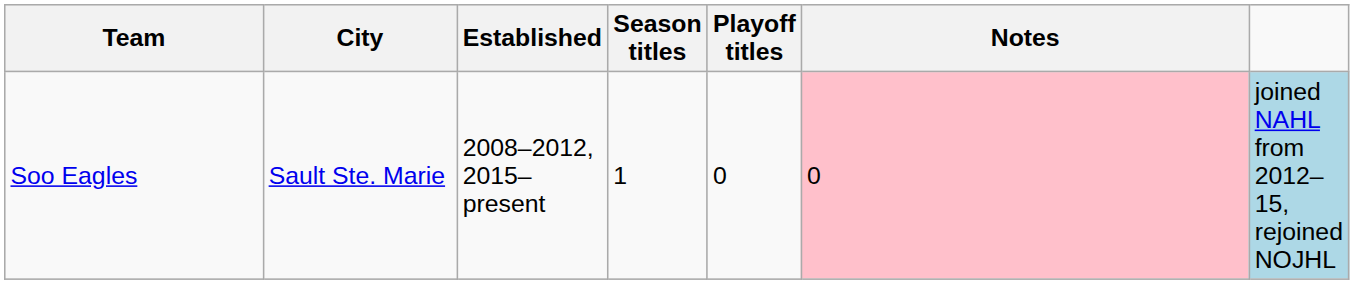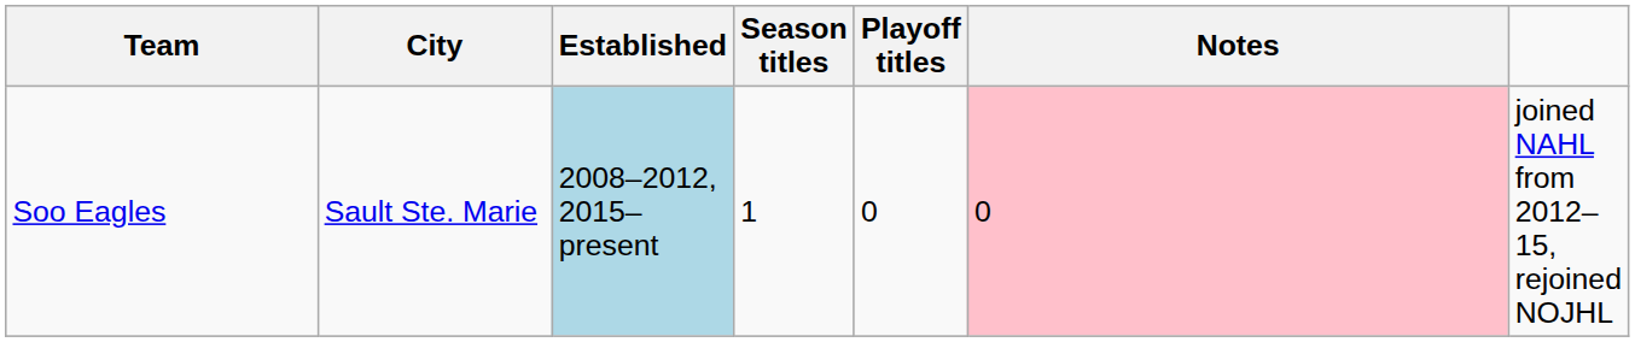Soo Eagles | Established: no background -> lightblue background
Soo Eagles | column 7: lightblue background -> no background
